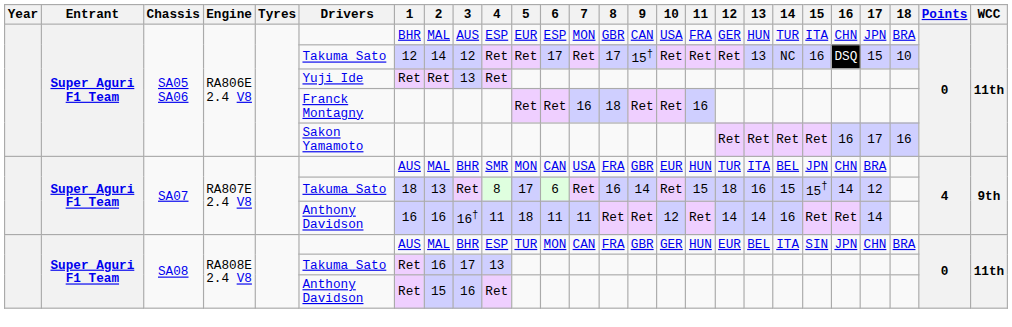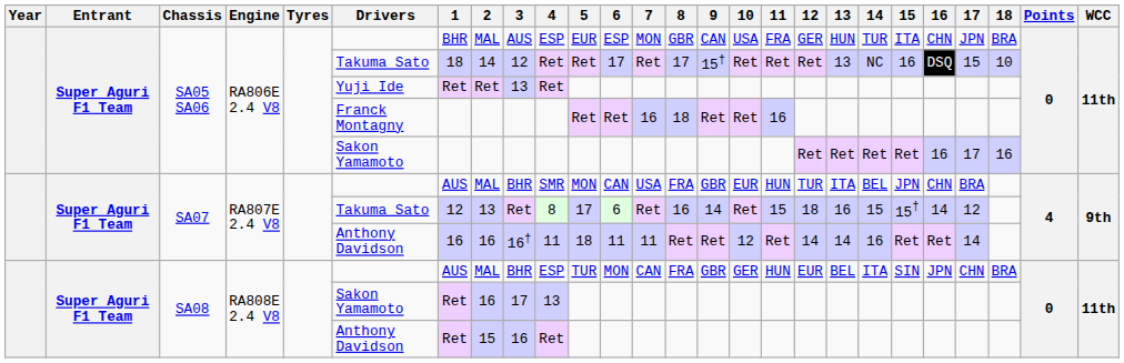row 3 | 1: 12 -> 18
row 8 | 1: 18 -> 12
row 11 | Drivers: Takuma Sato -> Sakon Yamamoto
